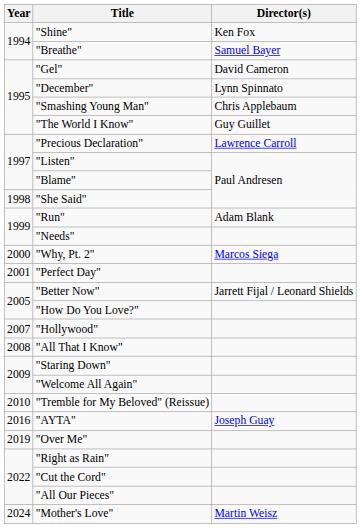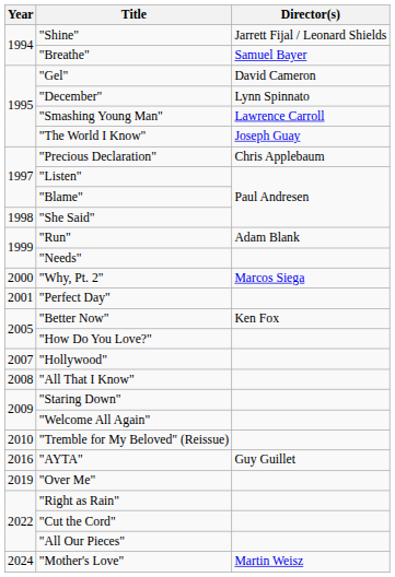"Shine" | Director(s): Ken Fox -> Jarrett Fijal / Leonard Shields
"Smashing Young Man" | Director(s): Chris Applebaum -> Lawrence Carroll
"The World I Know" | Director(s): Guy Guillet -> Joseph Guay
"Precious Declaration" | Director(s): Lawrence Carroll -> Chris Applebaum
"Better Now" | Director(s): Jarrett Fijal / Leonard Shields -> Ken Fox
"AYTA" | Director(s): Joseph Guay -> Guy Guillet
